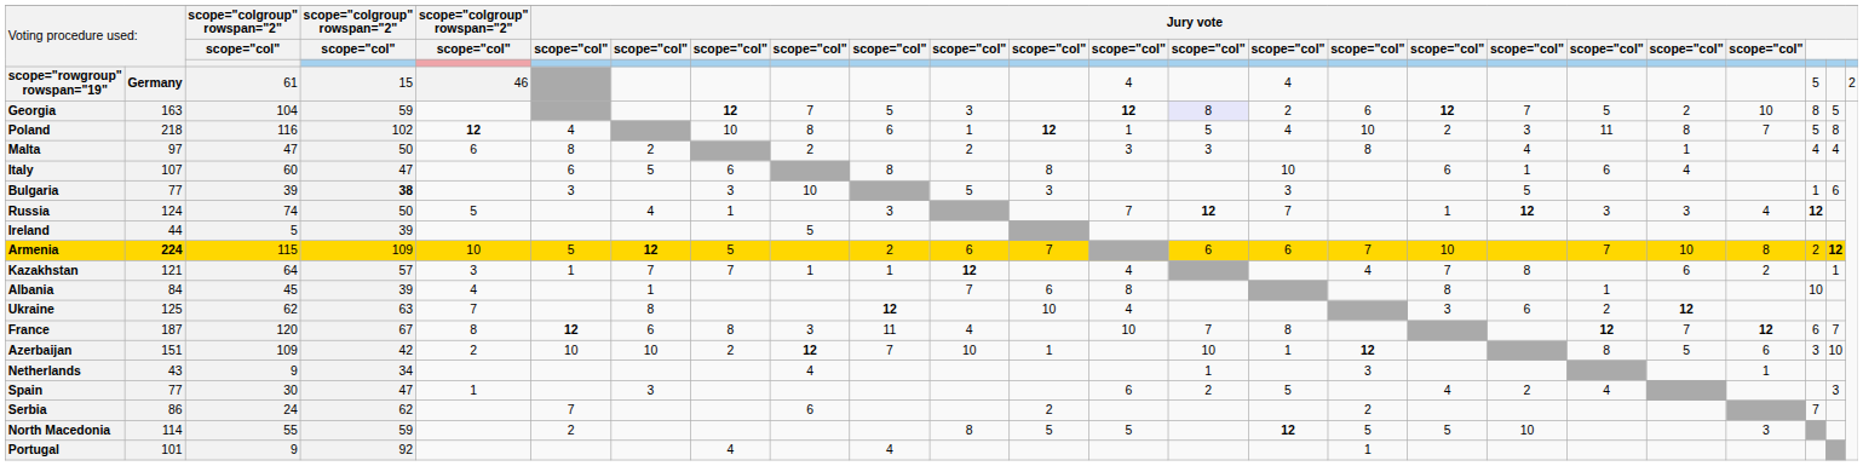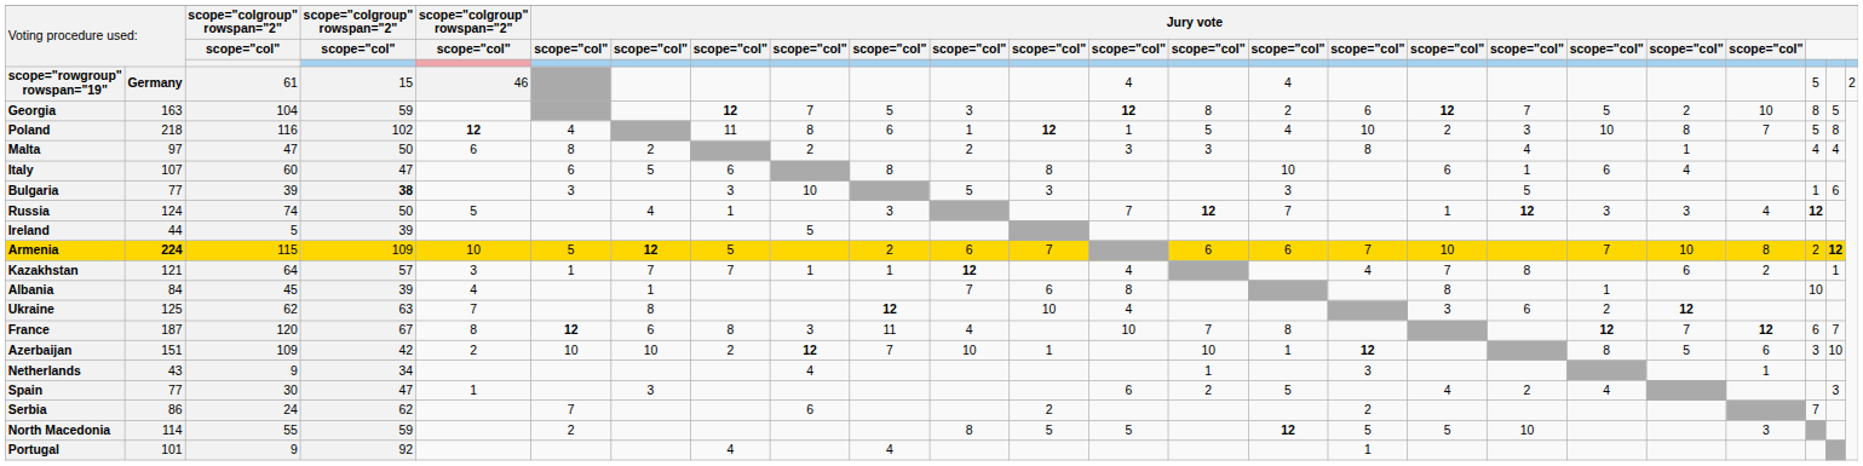Georgia | column 14: lavender background -> no background
Poland | column 8: 10 -> 11
Poland | column 19: 11 -> 10
